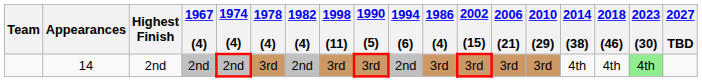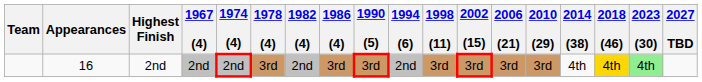columns swapped: 1986 (4) <-> 1998 (11)
row 2 | Appearances: 14 -> 16
row 2 | 2018 (46): no background -> gold background
